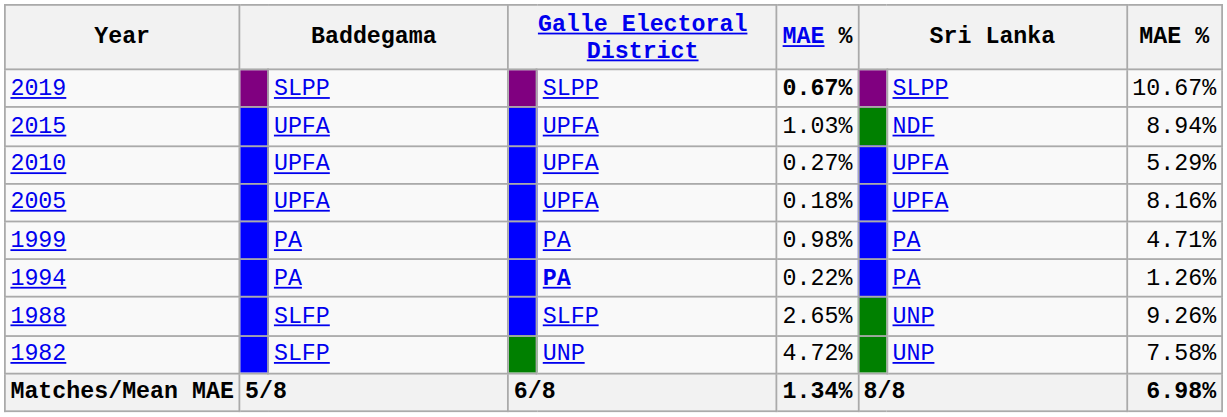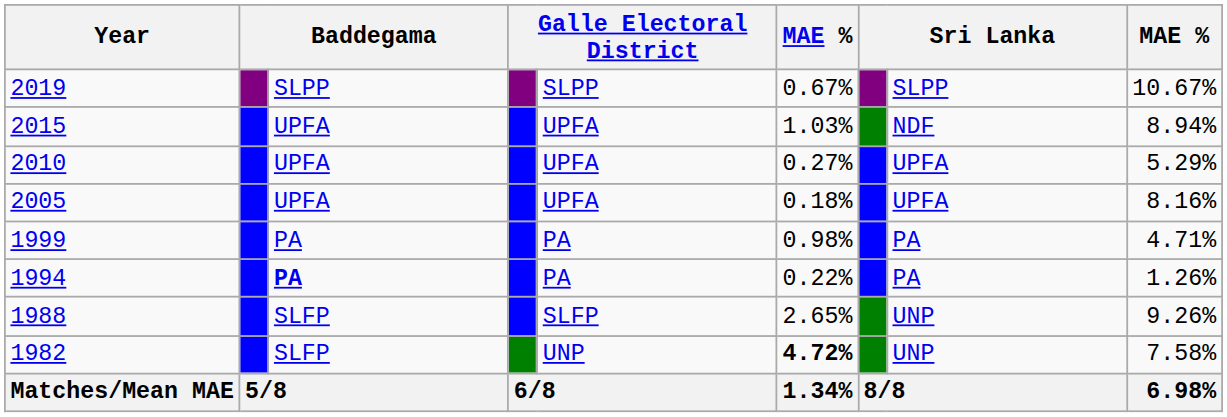2019 | column 6: bold -> normal
1994 | column 3: normal -> bold
1994 | column 5: bold -> normal
1982 | column 6: normal -> bold
